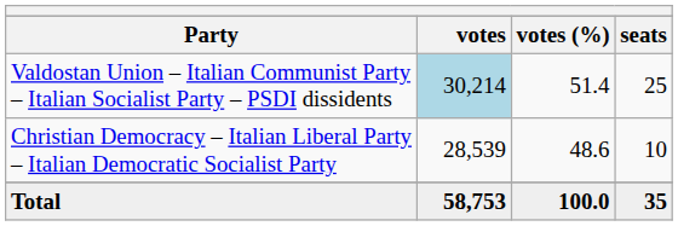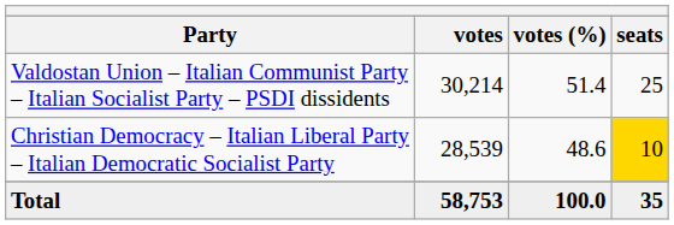row 3 | votes: lightblue background -> no background
row 4 | seats: no background -> gold background
